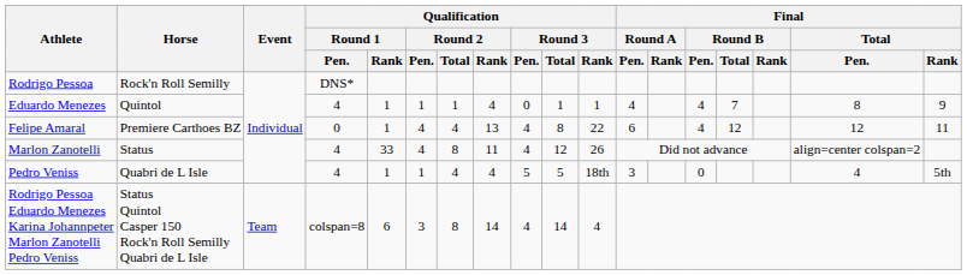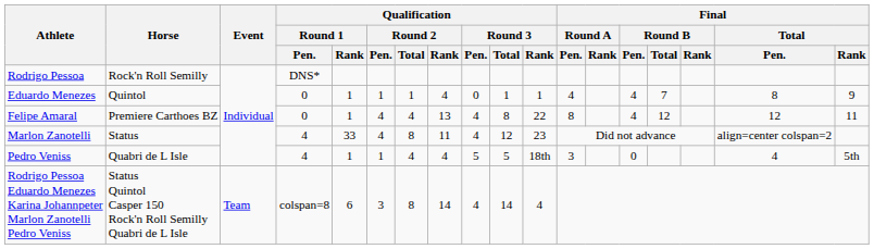Eduardo Menezes | Qualification / Round 1 / Pen.: 4 -> 0
Felipe Amaral | Final / Round A / Pen.: 6 -> 8
Marlon Zanotelli | Qualification / Round 3 / Rank: 26 -> 23
